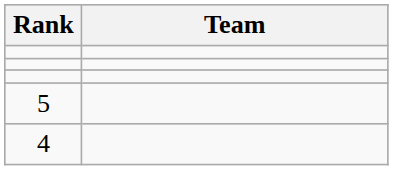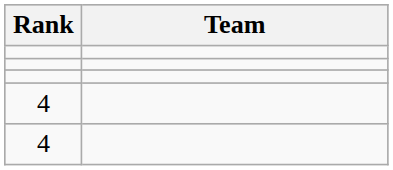row 5 | Rank: 5 -> 4
